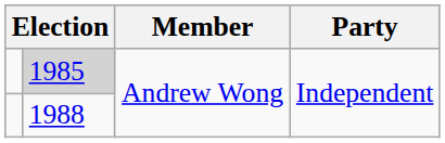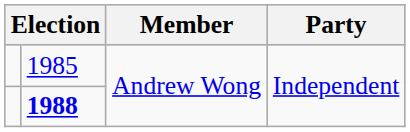1985 | column 2: lightgrey background -> no background
1988 | column 2: normal -> bold
